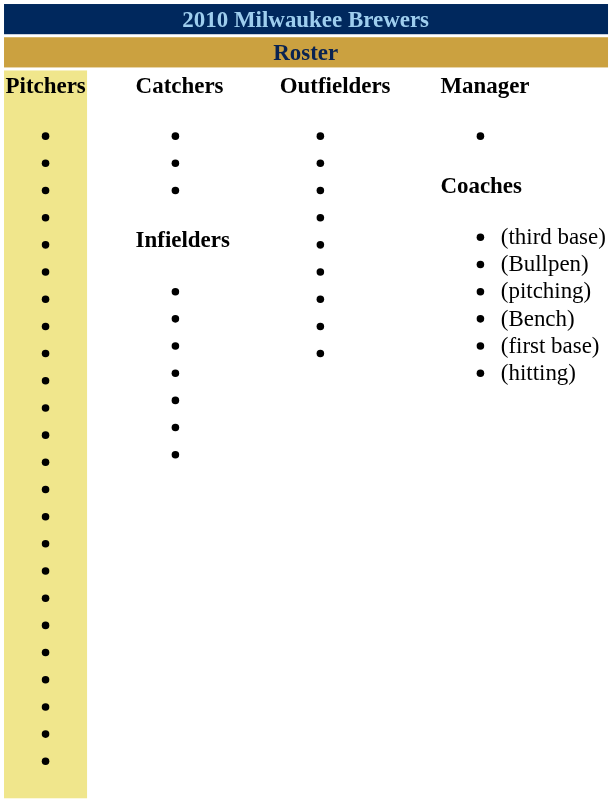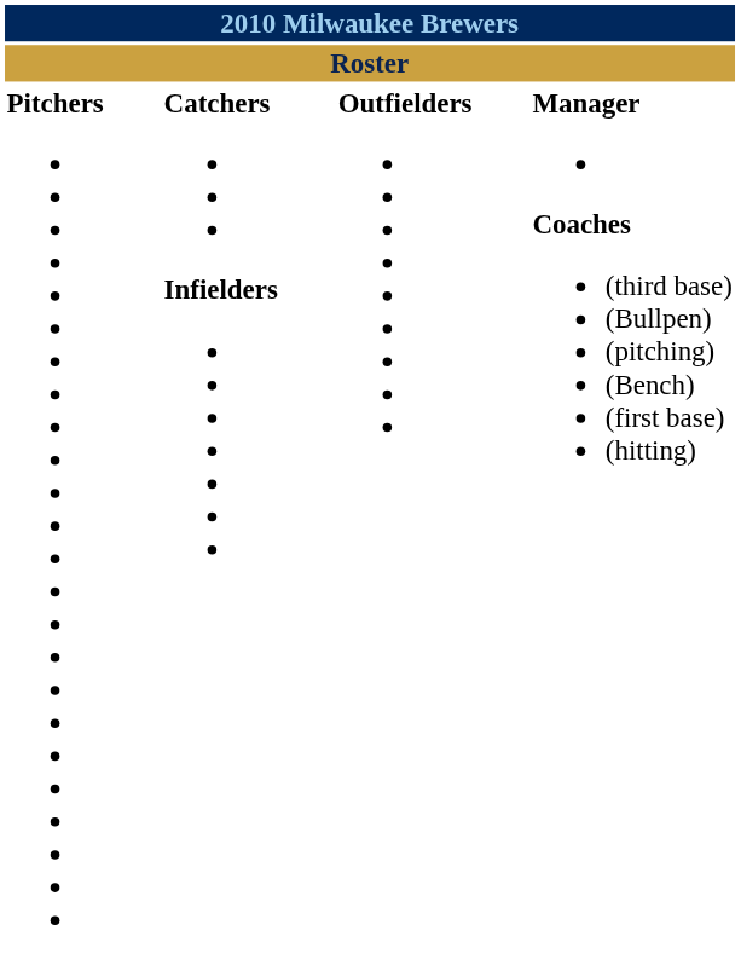Pitchers | column 1: khaki background -> no background
